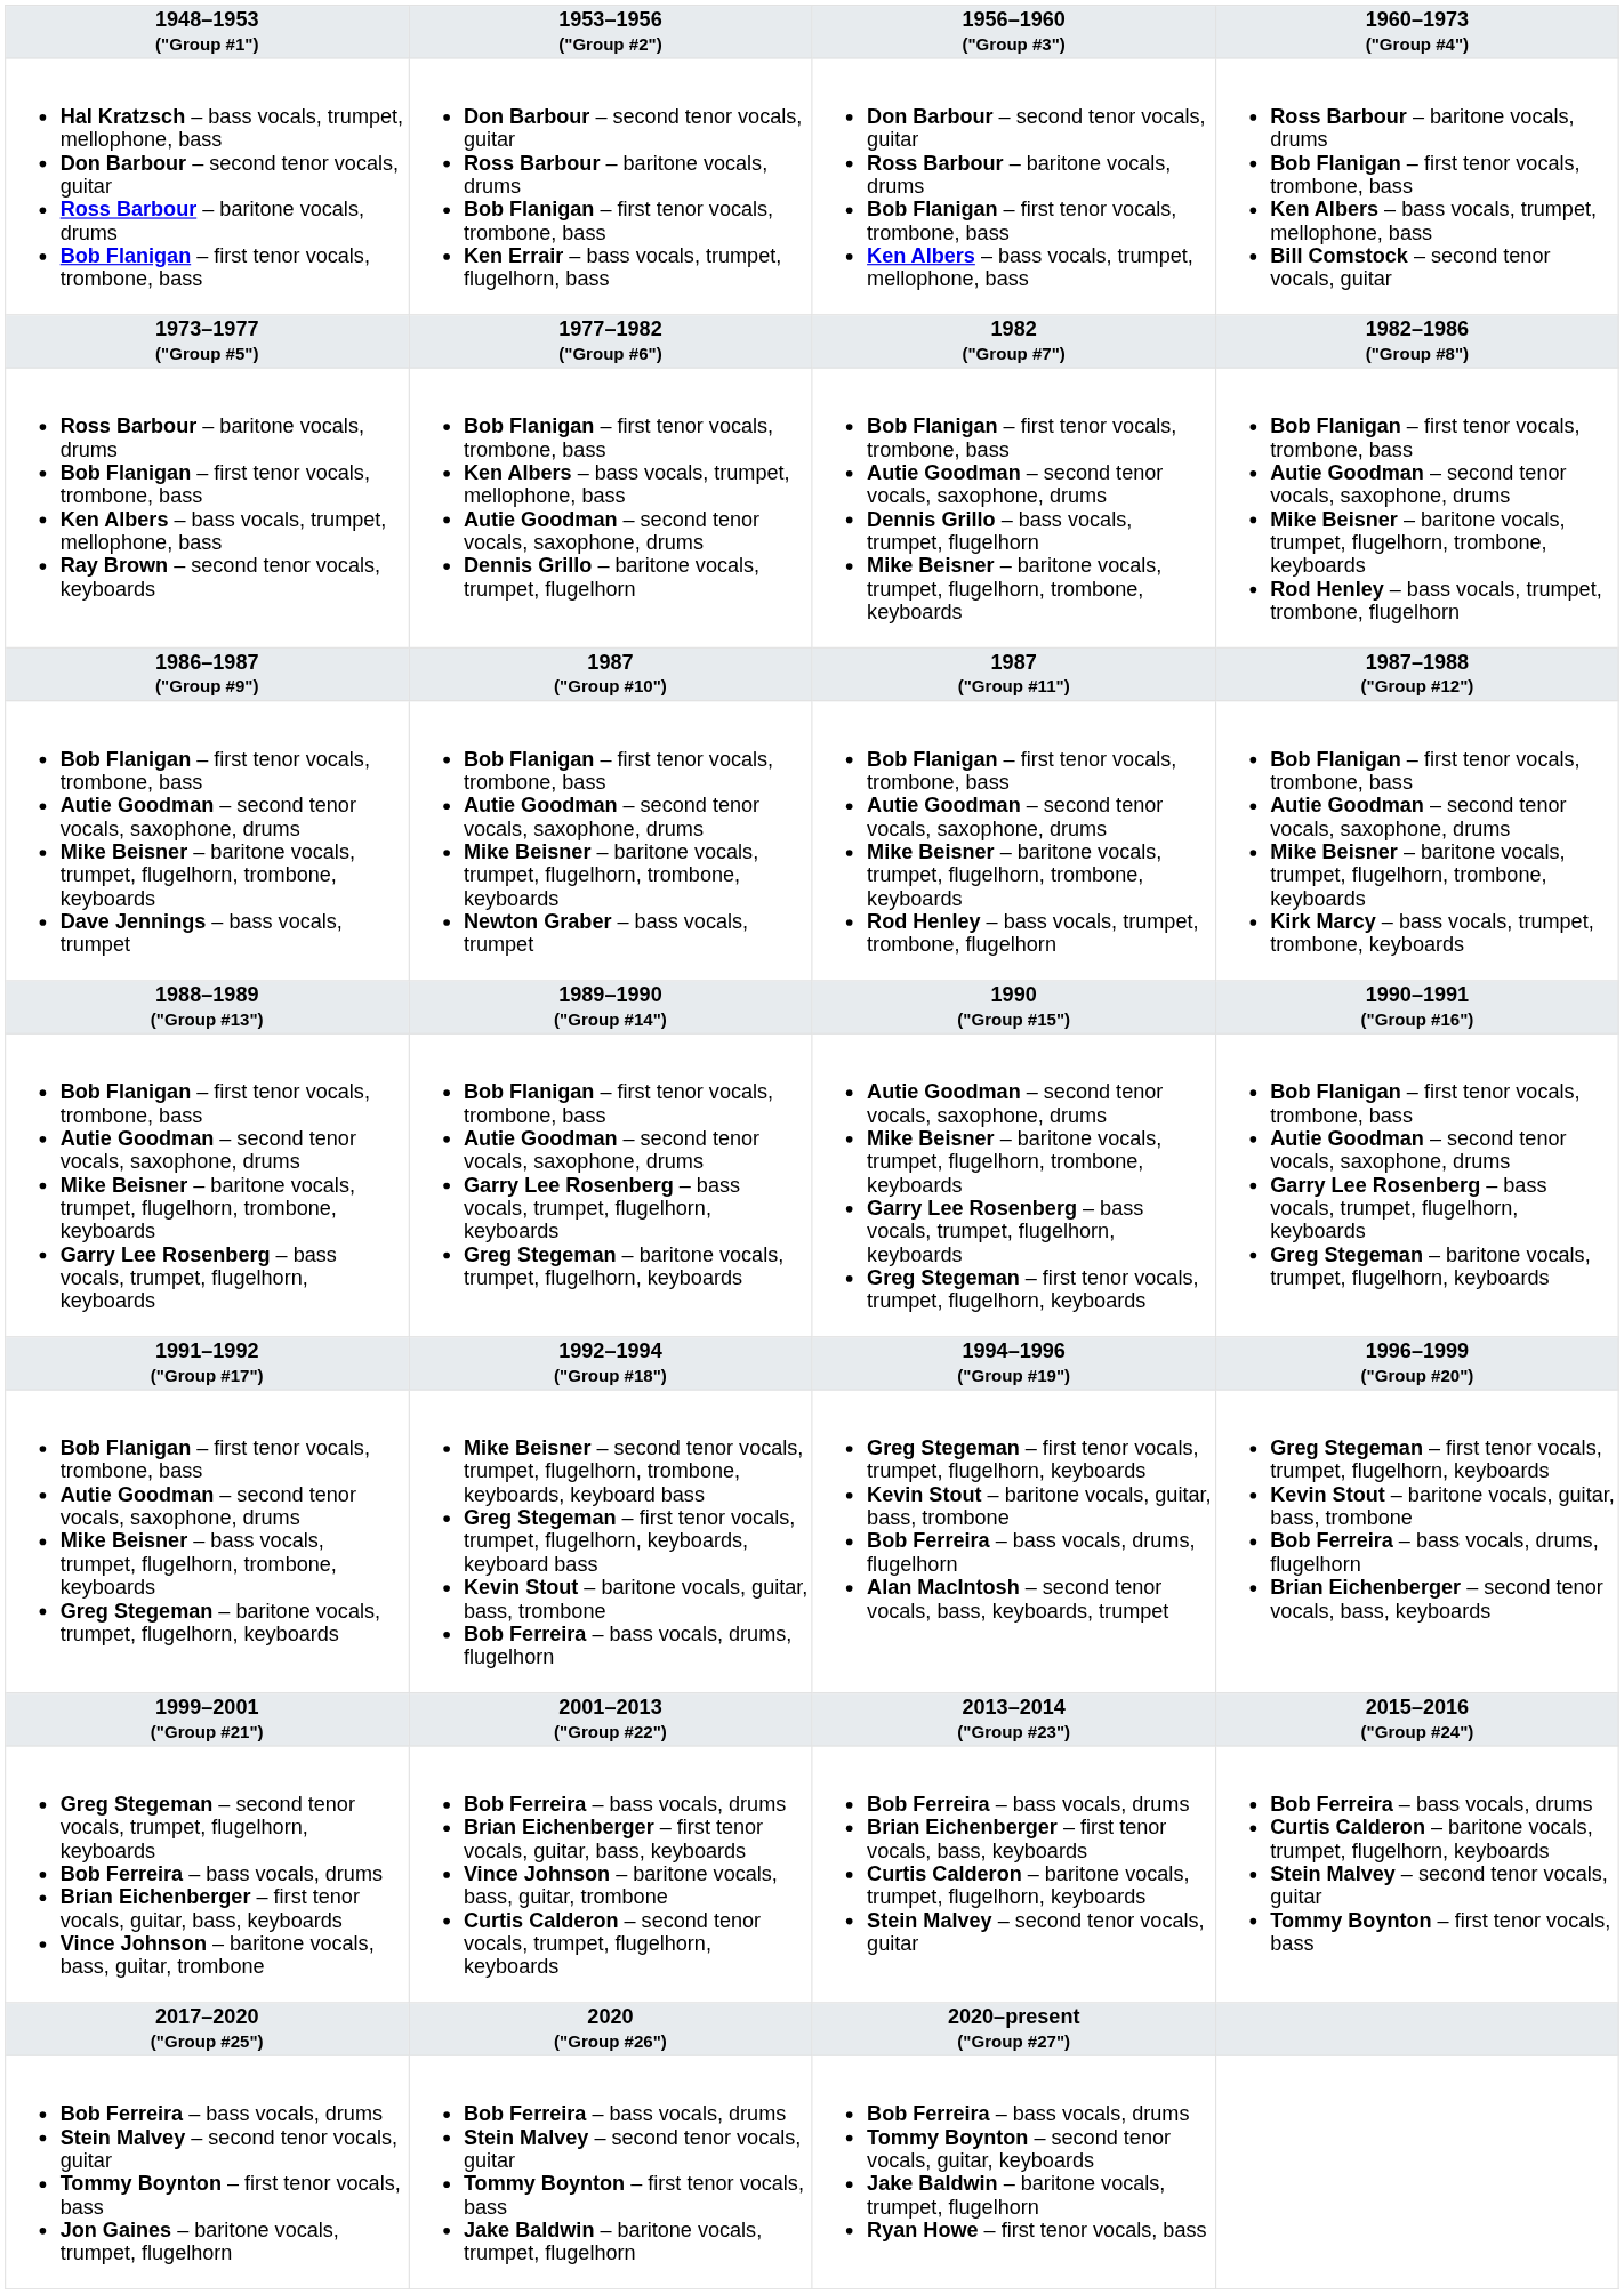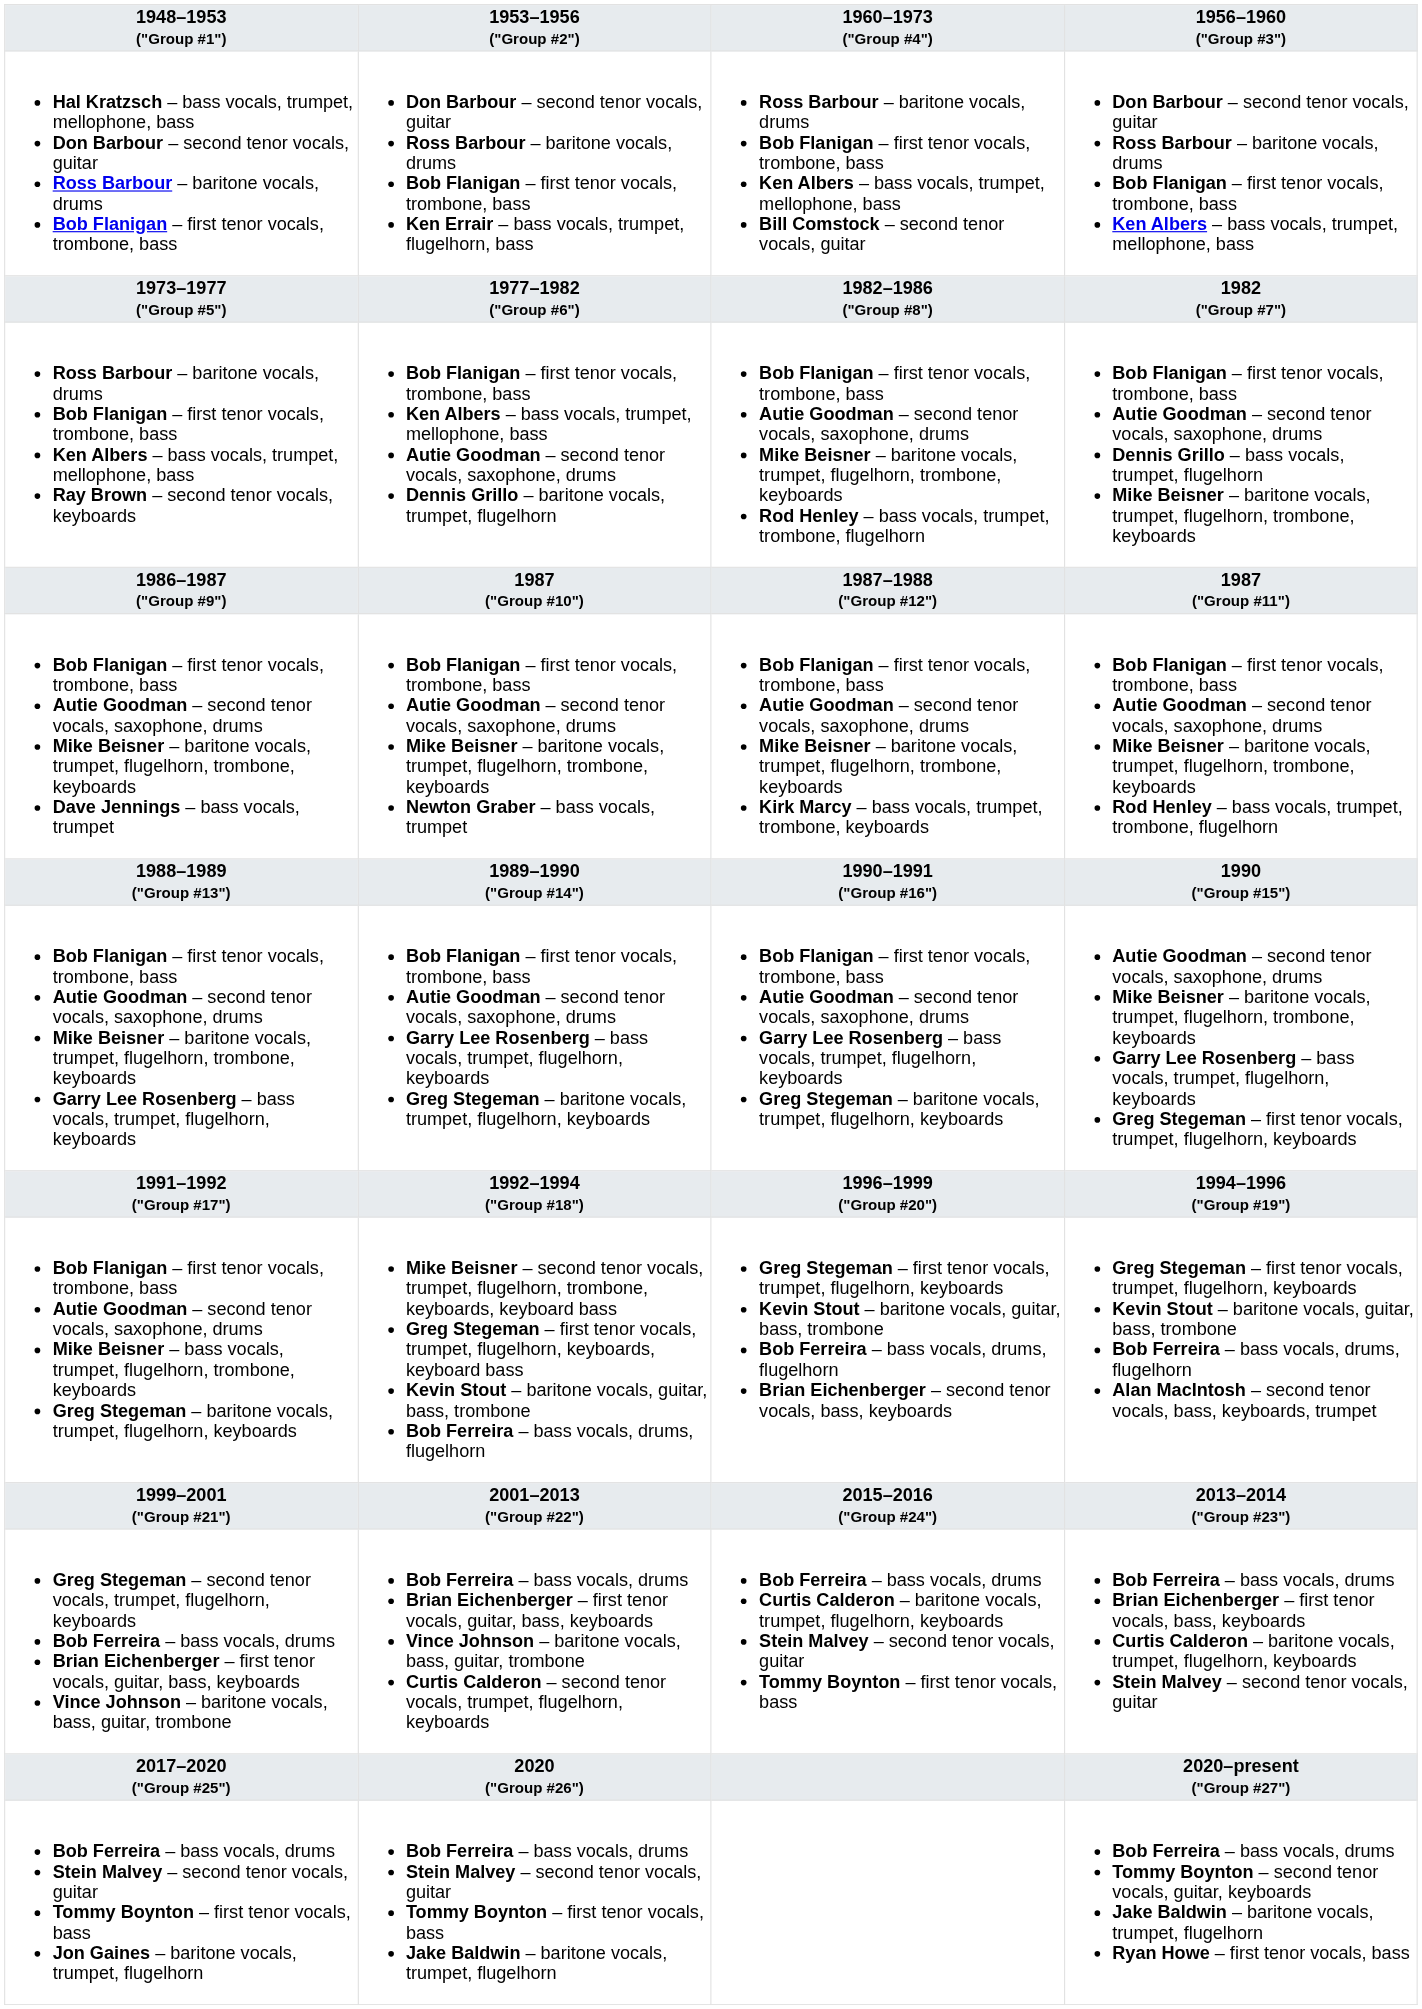columns swapped: 1956–1960 ("Group #3") <-> 1960–1973 ("Group #4")
